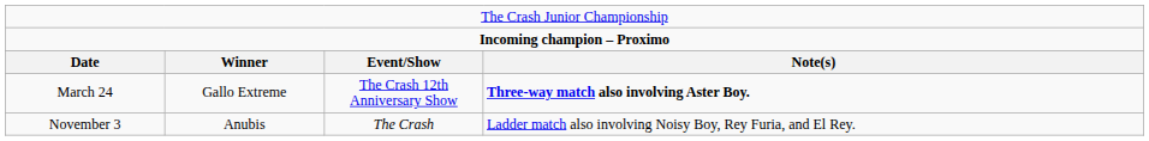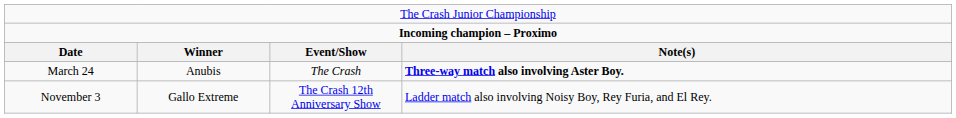March 24 | column 2: Gallo Extreme -> Anubis
March 24 | column 3: The Crash 12th Anniversary Show -> The Crash
November 3 | column 2: Anubis -> Gallo Extreme
November 3 | column 3: The Crash -> The Crash 12th Anniversary Show
